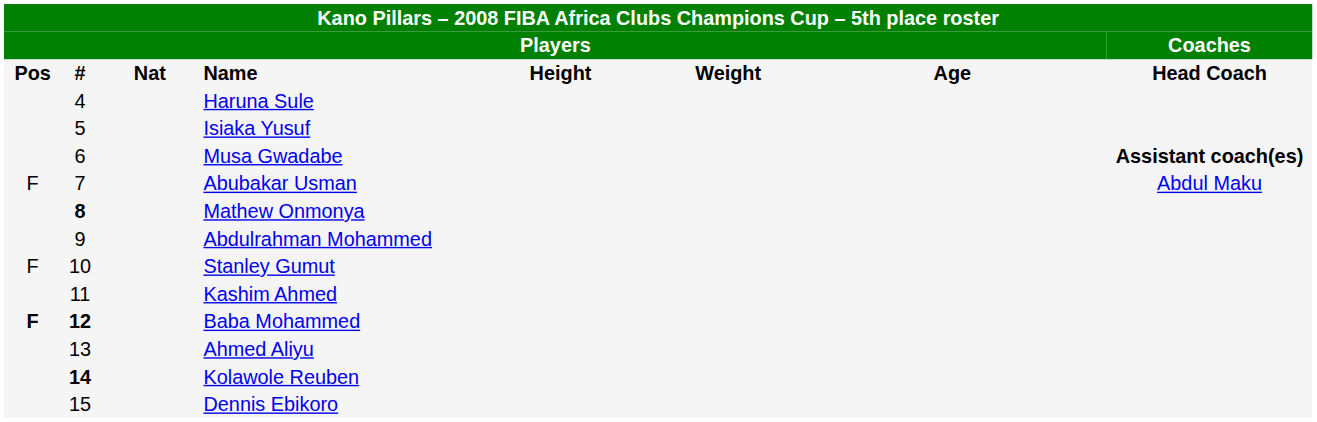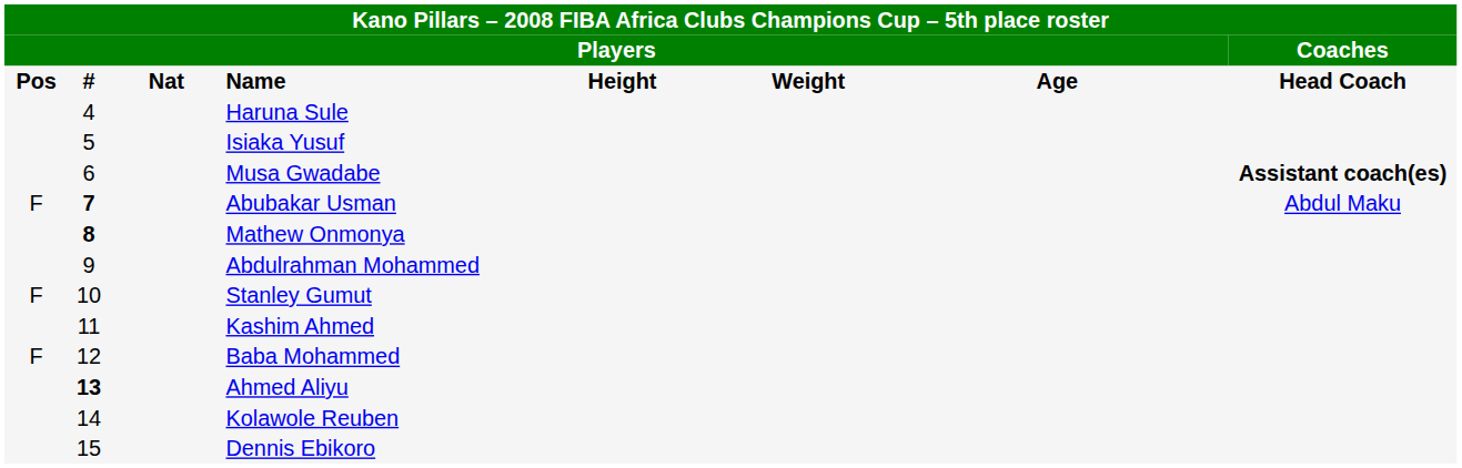Abubakar Usman | column 2: normal -> bold
Baba Mohammed | column 1: bold -> normal
Baba Mohammed | column 2: bold -> normal
Ahmed Aliyu | column 2: normal -> bold
Kolawole Reuben | column 2: bold -> normal
